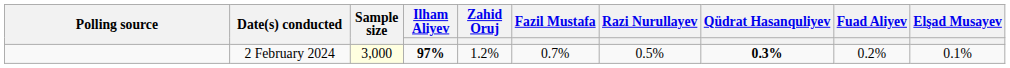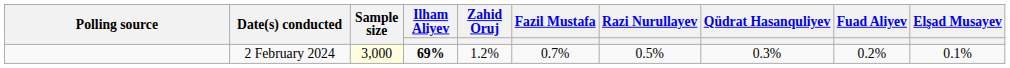2 February 2024 | Ilham Aliyev: 97% -> 69%
2 February 2024 | Qüdrat Hasanquliyev: bold -> normal
